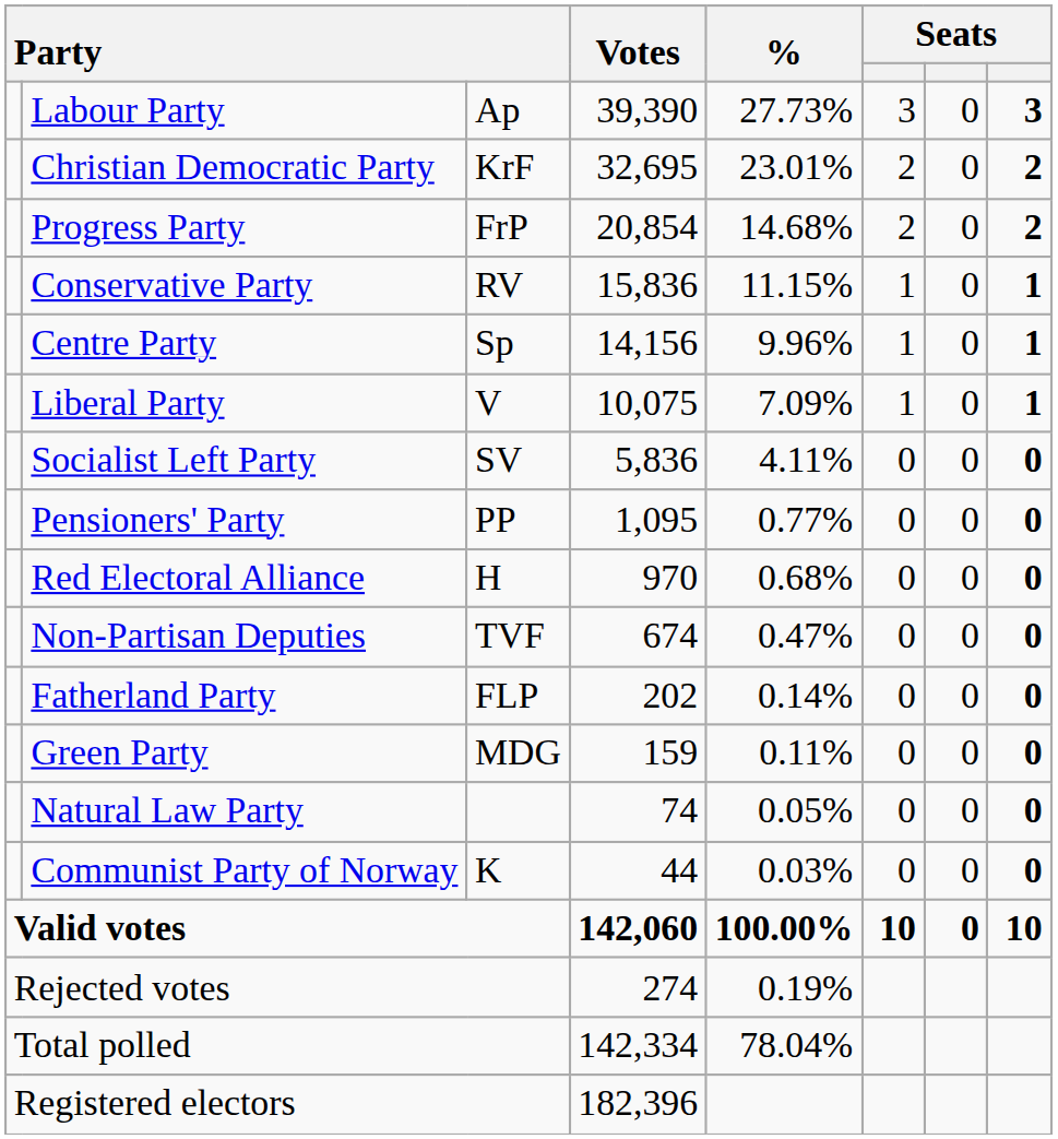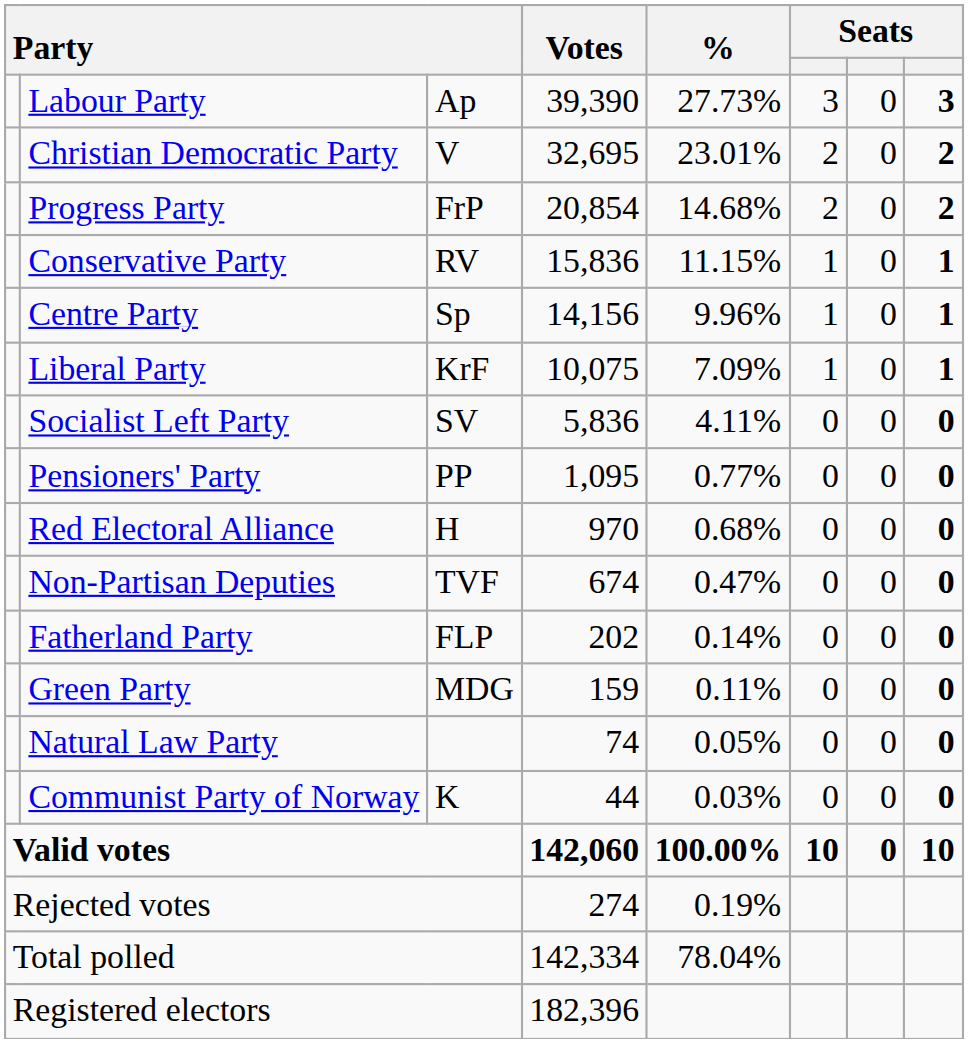Christian Democratic Party | column 3: KrF -> V
Liberal Party | column 3: V -> KrF
